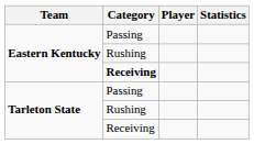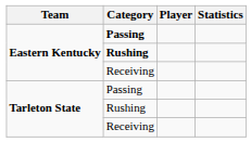Eastern Kentucky / Passing | Category: normal -> bold
Eastern Kentucky / Rushing | Category: normal -> bold
Eastern Kentucky / Receiving | Category: bold -> normal
